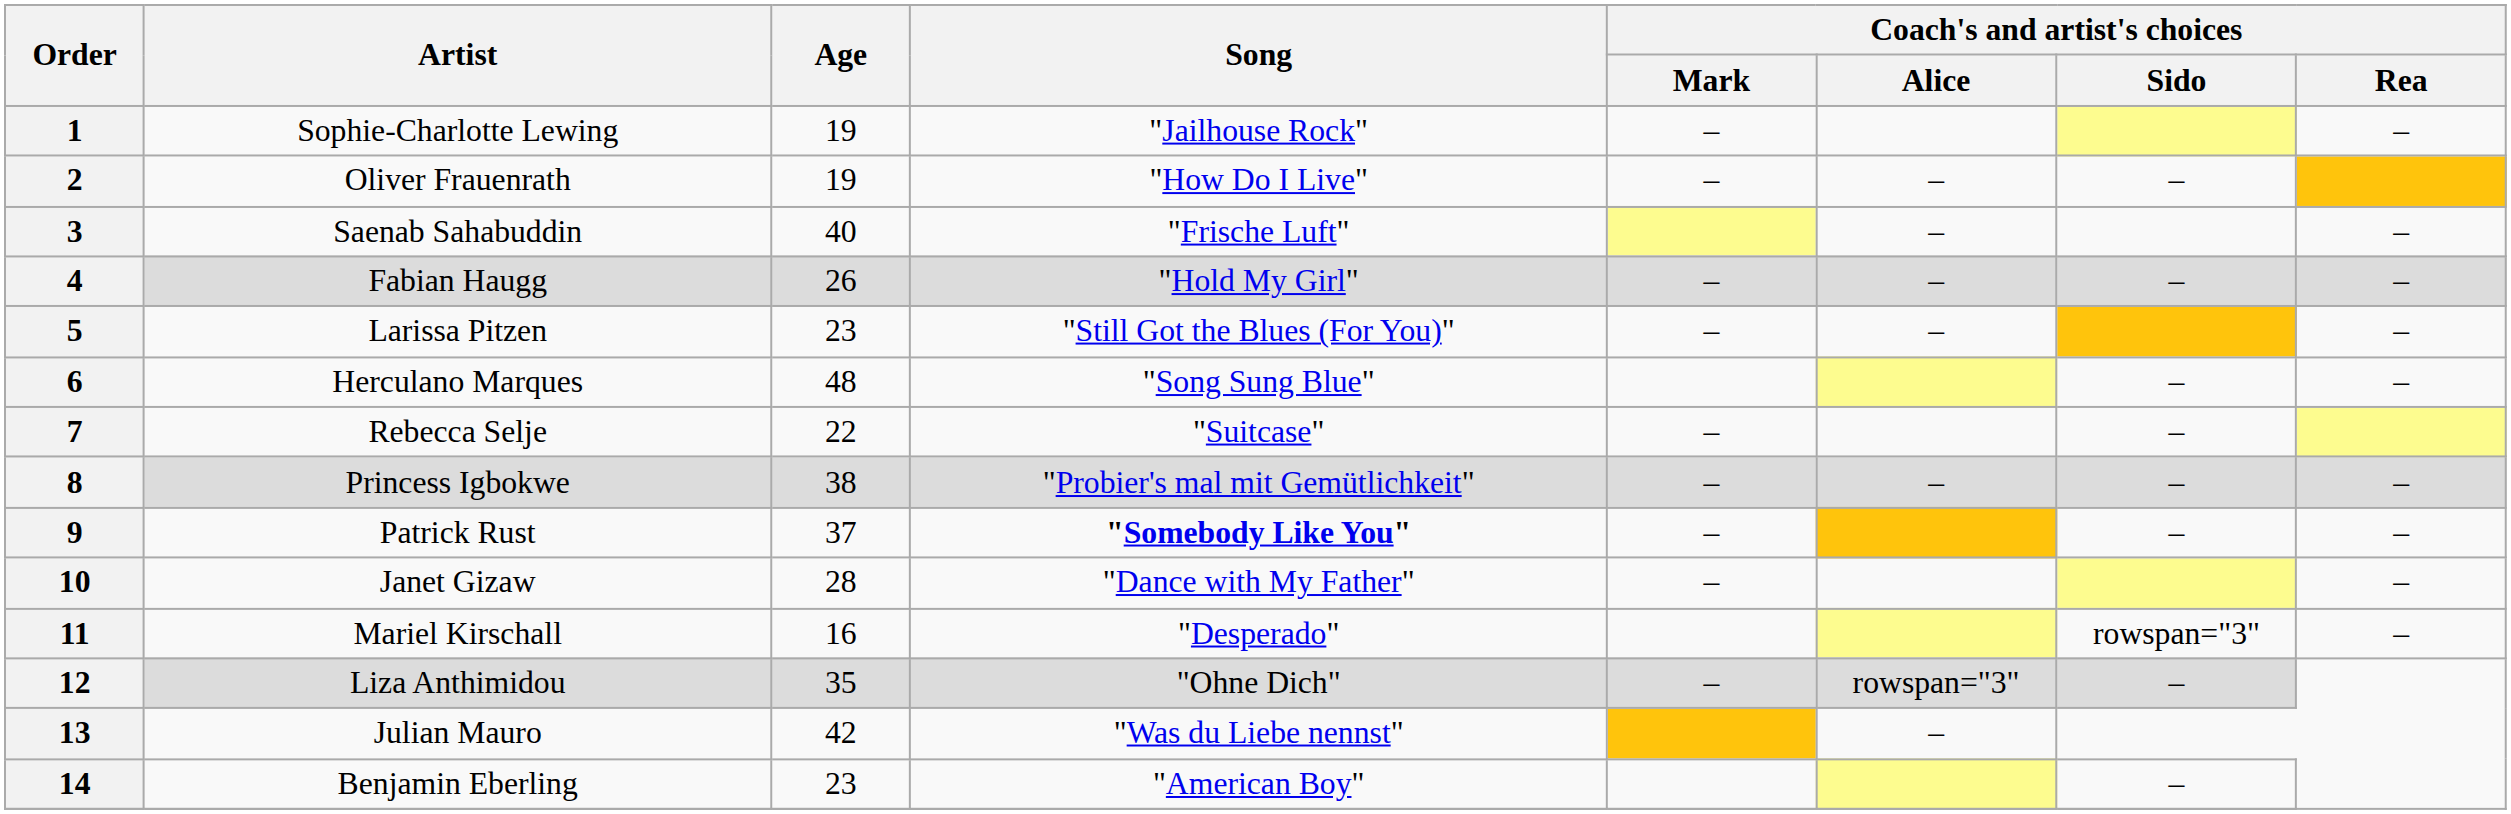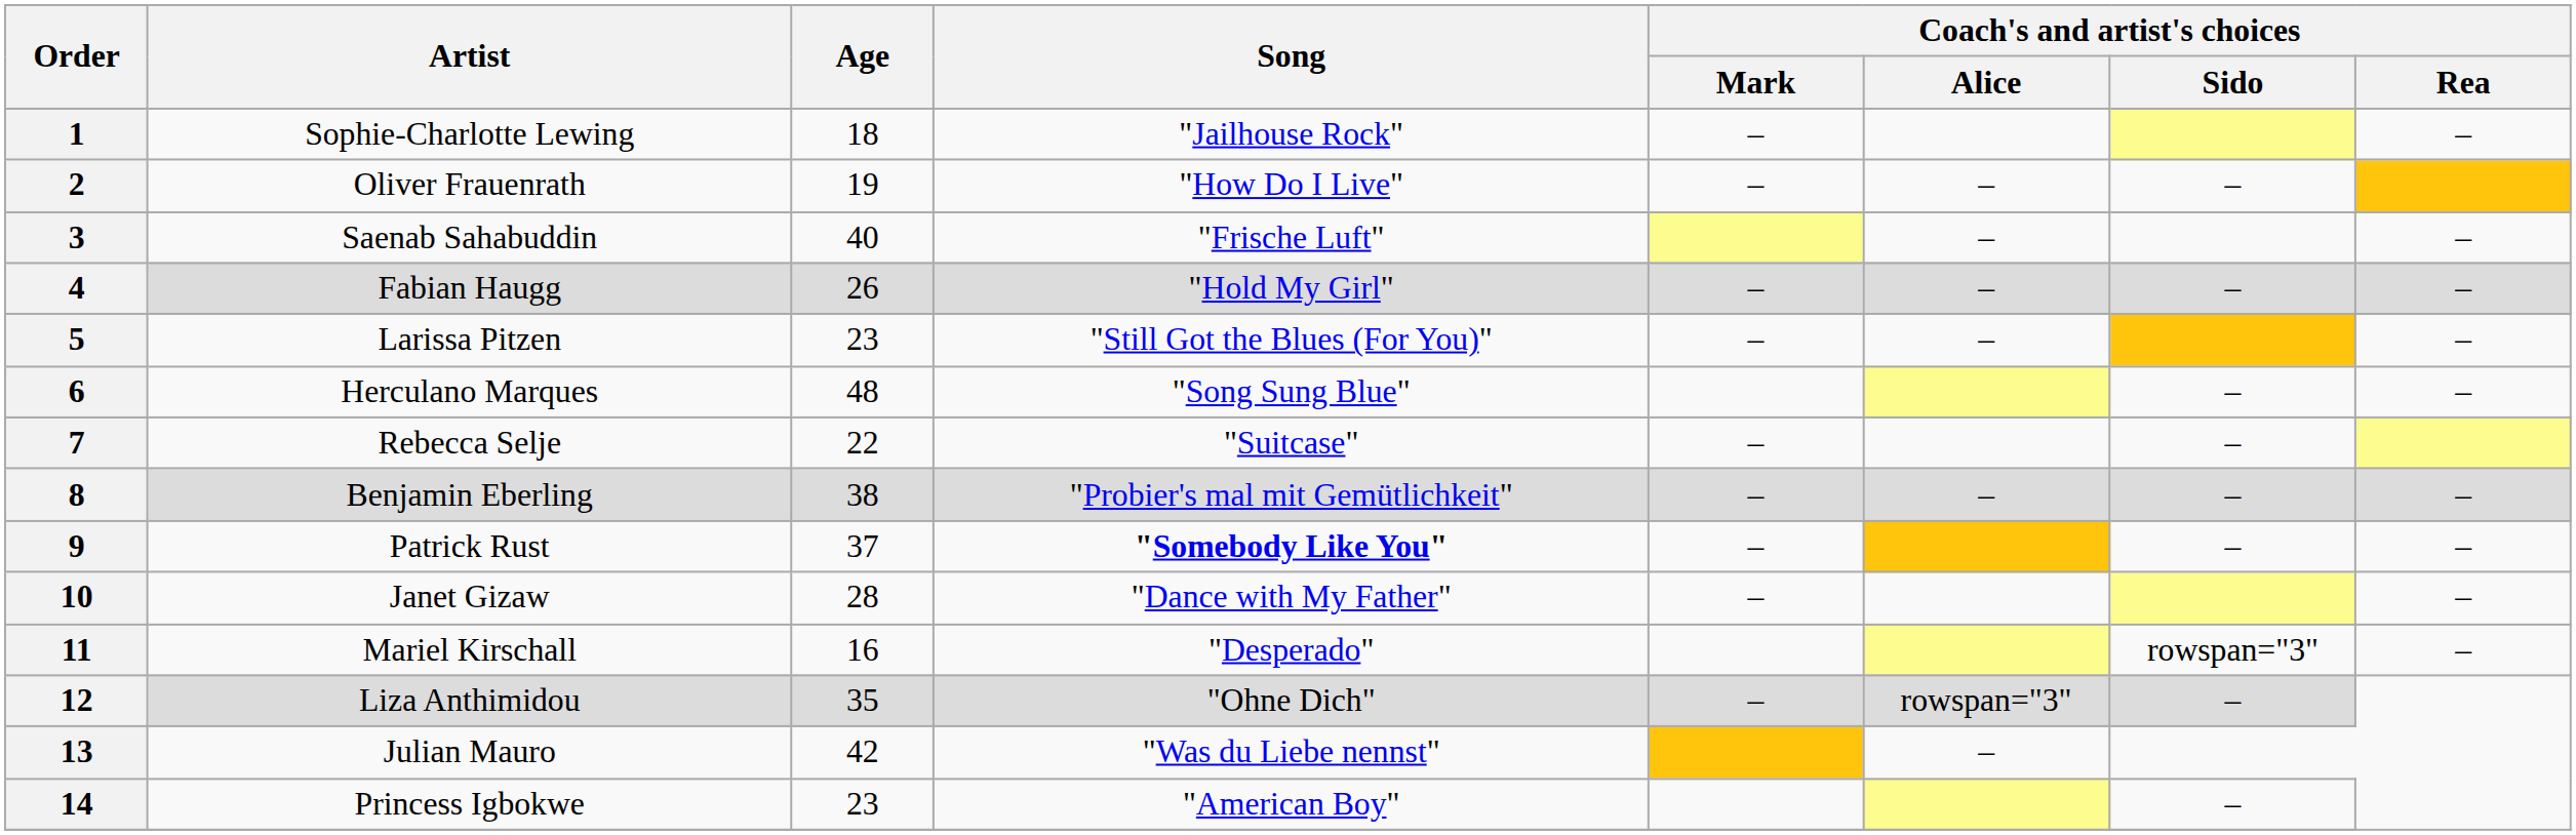1 | Age: 19 -> 18
8 | Artist: Princess Igbokwe -> Benjamin Eberling
14 | Artist: Benjamin Eberling -> Princess Igbokwe
